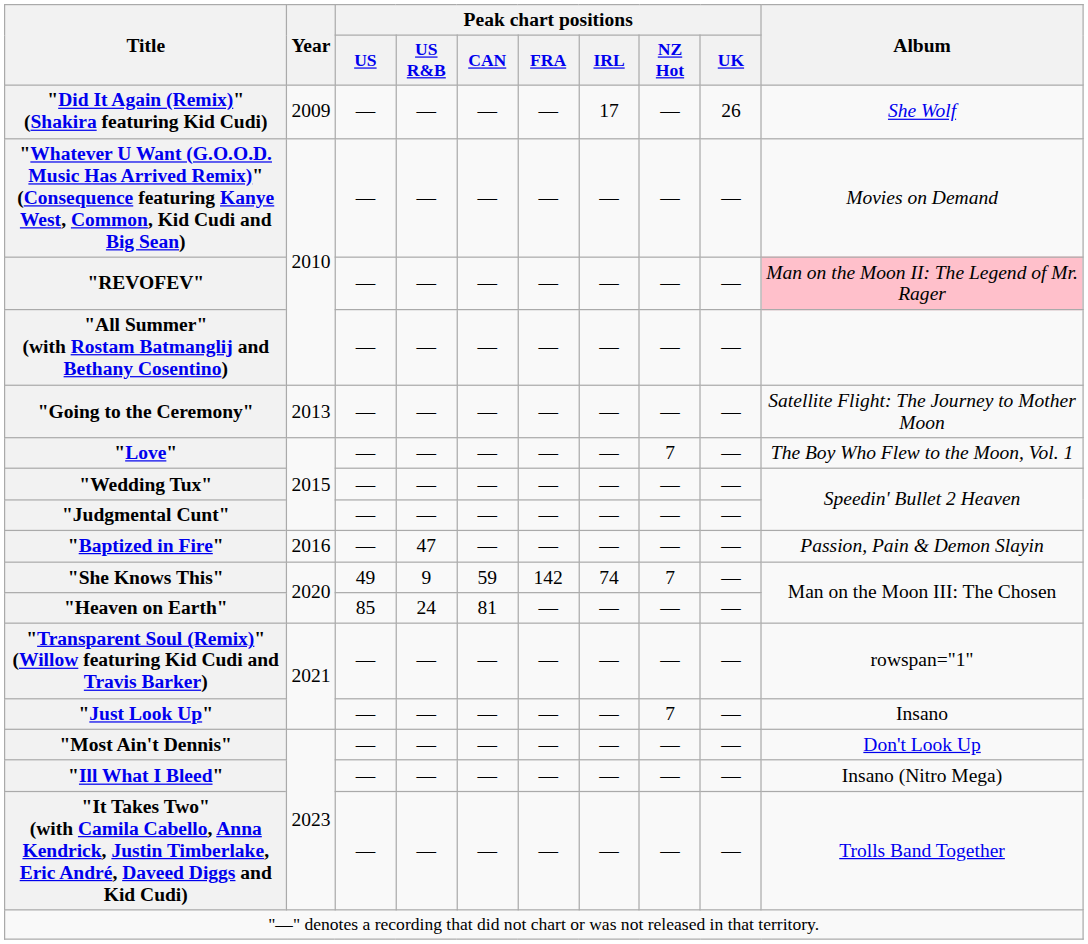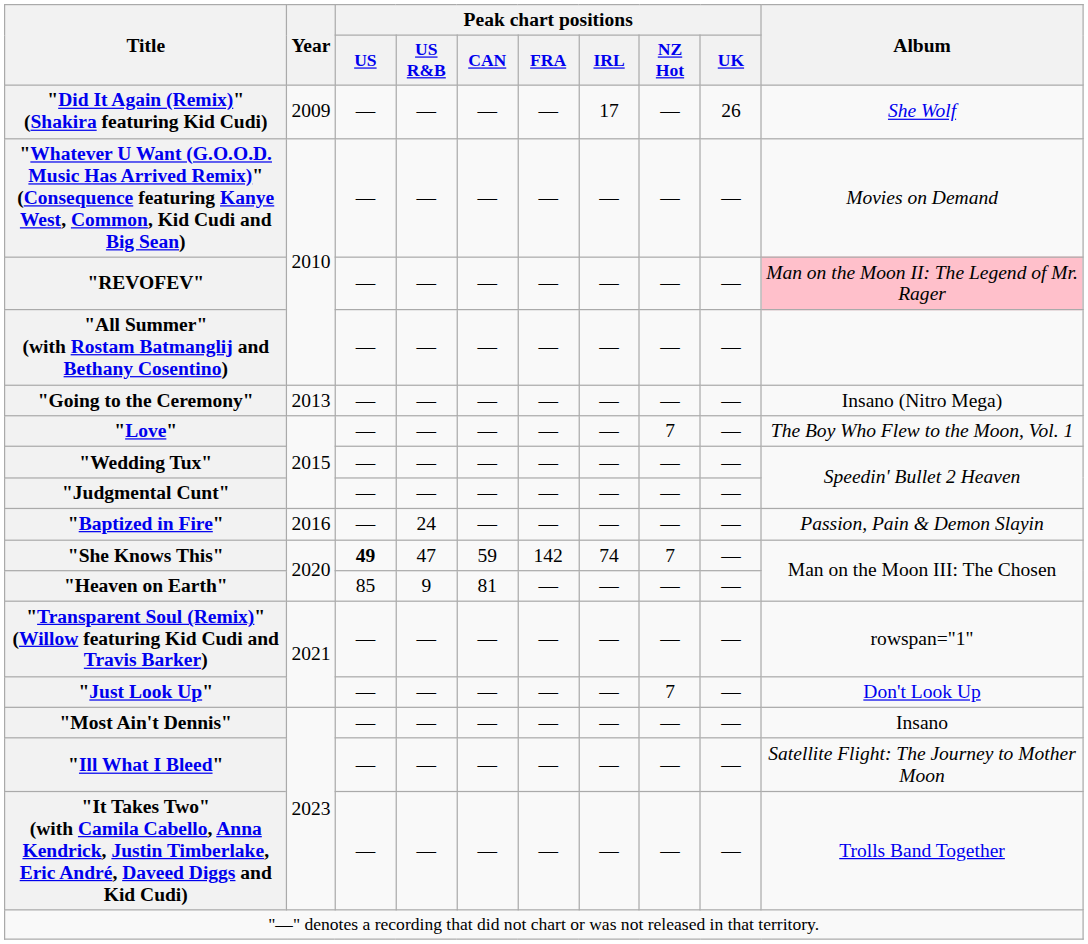"Going to the Ceremony" | Album: Satellite Flight: The Journey to Mother Moon -> Insano (Nitro Mega)
"Baptized in Fire" | Peak chart positions / US R&B: 47 -> 24
"She Knows This" | Peak chart positions / US: normal -> bold
"She Knows This" | Peak chart positions / US R&B: 9 -> 47
"Heaven on Earth" | Peak chart positions / US R&B: 24 -> 9
"Just Look Up" | Album: Insano -> Don't Look Up
"Most Ain't Dennis" | Album: Don't Look Up -> Insano
"Ill What I Bleed" | Album: Insano (Nitro Mega) -> Satellite Flight: The Journey to Mother Moon
